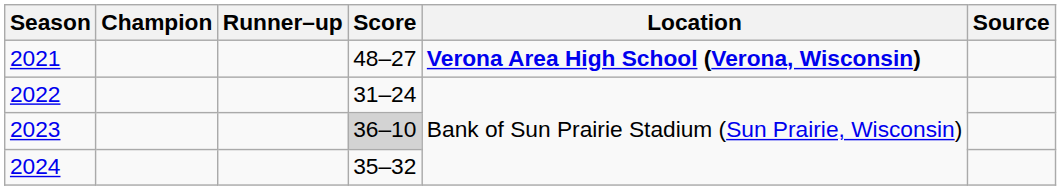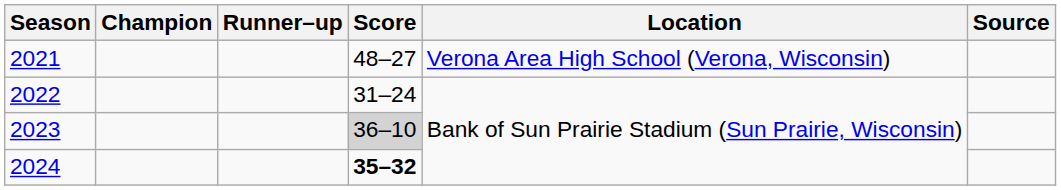2021 | Location: bold -> normal
2024 | Score: normal -> bold
